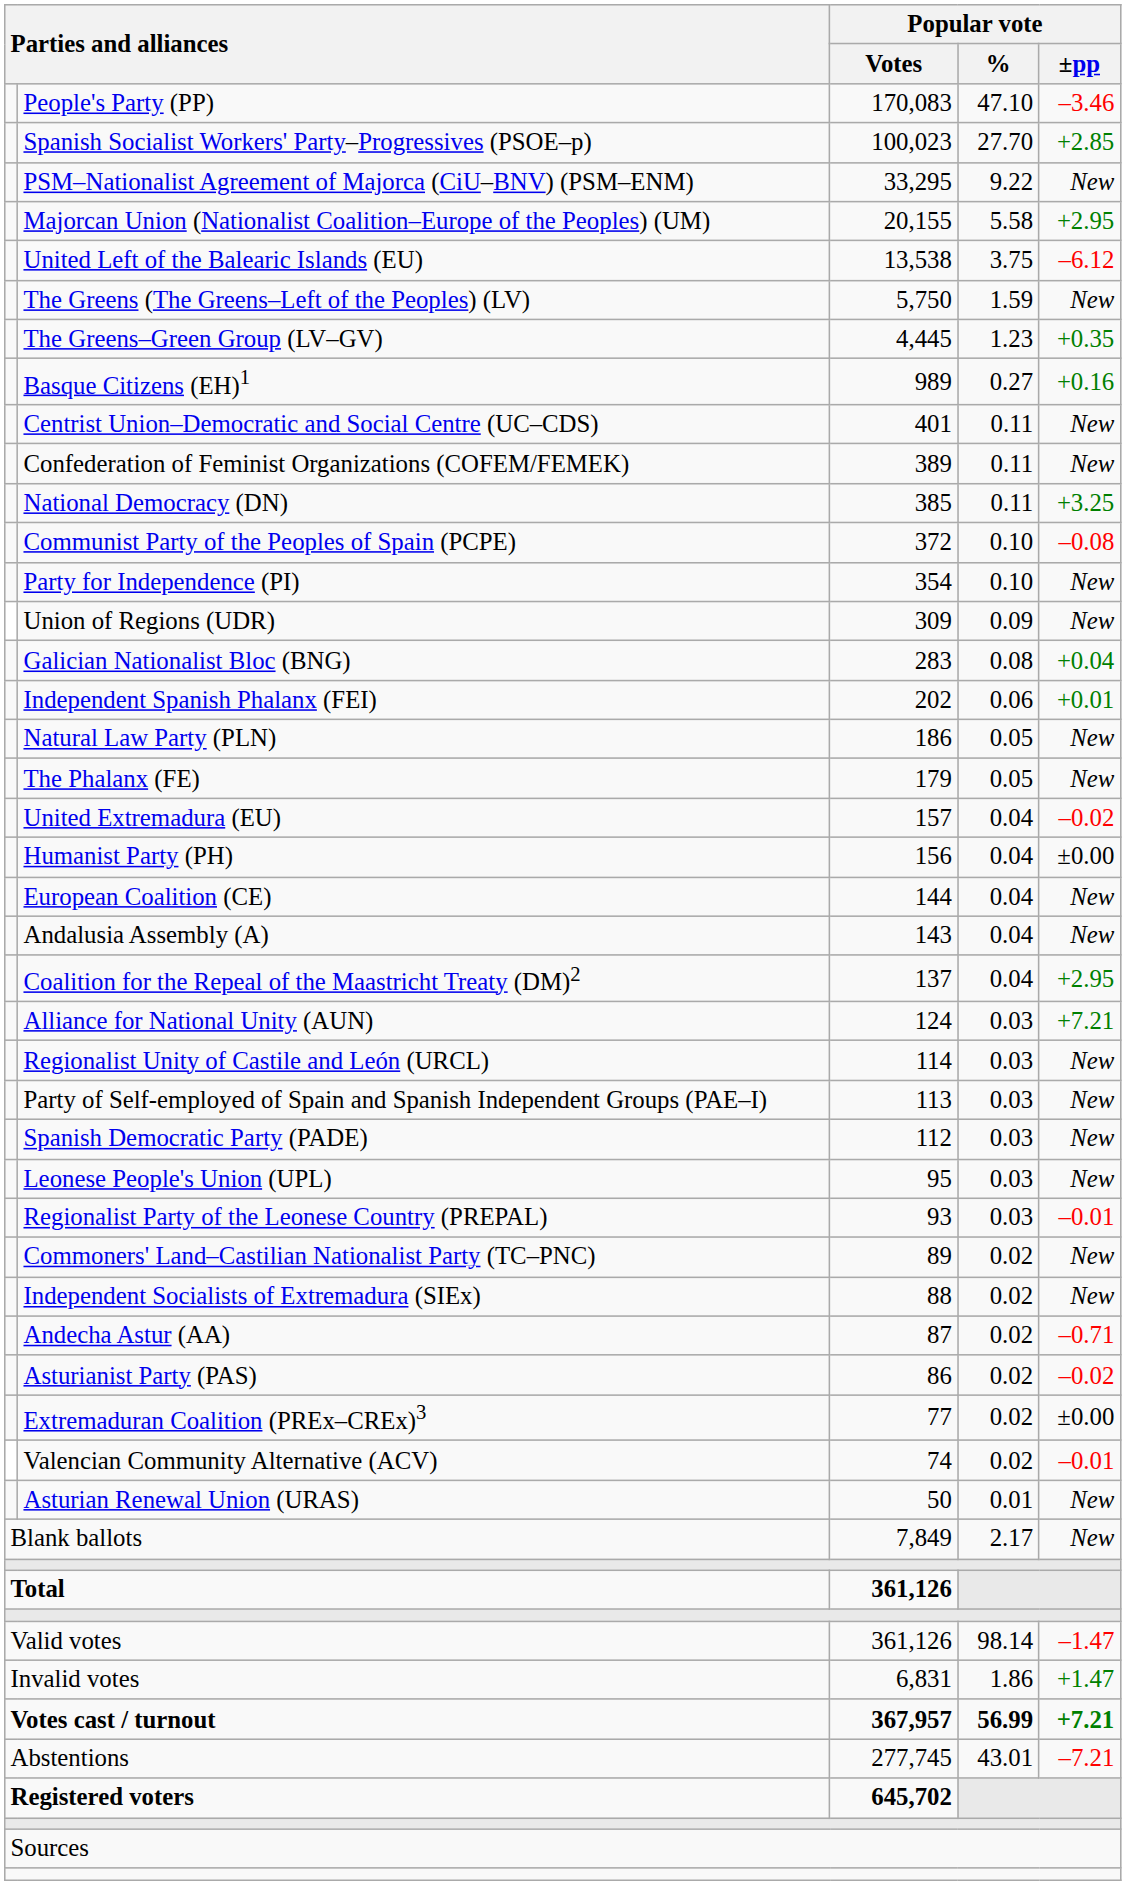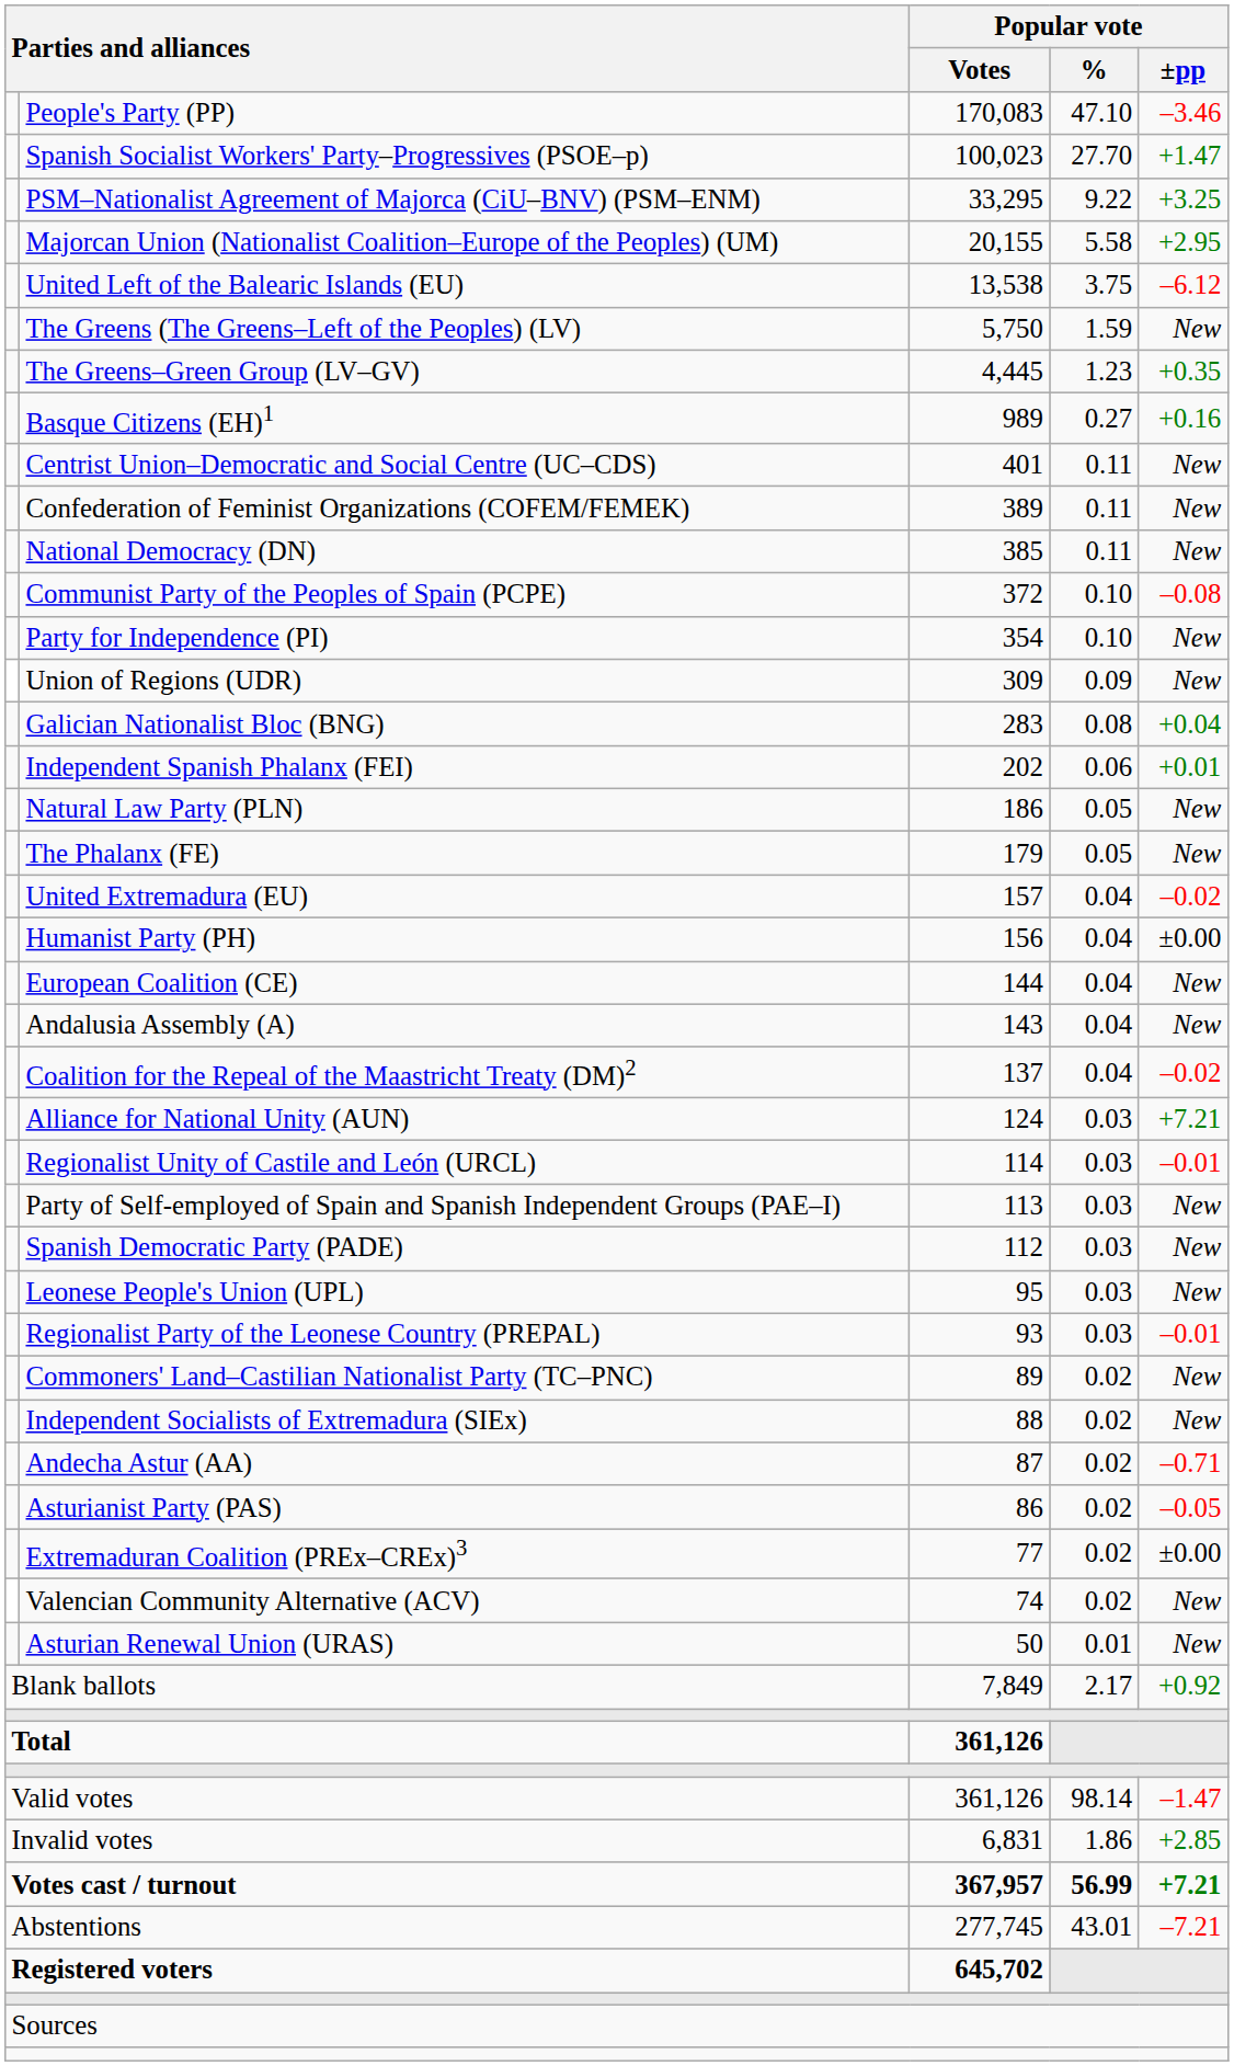Spanish Socialist Workers' Party–Progressives (PSOE–p) | Popular vote / ±pp: +2.85 -> +1.47
PSM–Nationalist Agreement of Majorca (CiU–BNV) (PSM–ENM) | Popular vote / ±pp: New -> +3.25
National Democracy (DN) | Popular vote / ±pp: +3.25 -> New
Coalition for the Repeal of the Maastricht Treaty (DM)2 | Popular vote / ±pp: +2.95 -> –0.02
Regionalist Unity of Castile and León (URCL) | Popular vote / ±pp: New -> –0.01
Asturianist Party (PAS) | Popular vote / ±pp: –0.02 -> –0.05
Valencian Community Alternative (ACV) | Popular vote / ±pp: –0.01 -> New
Blank ballots | Popular vote / ±pp: New -> +0.92
Invalid votes | Popular vote / ±pp: +1.47 -> +2.85
